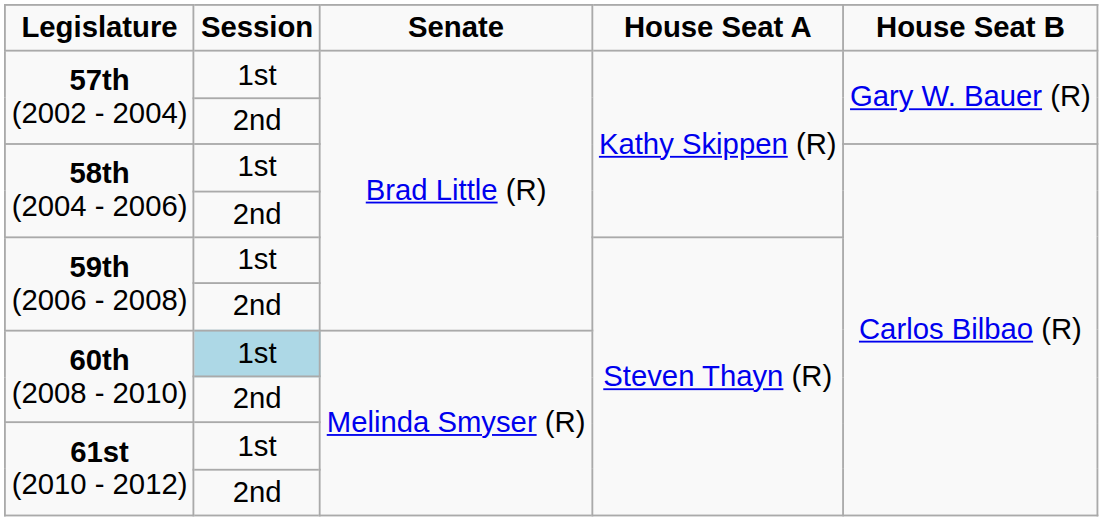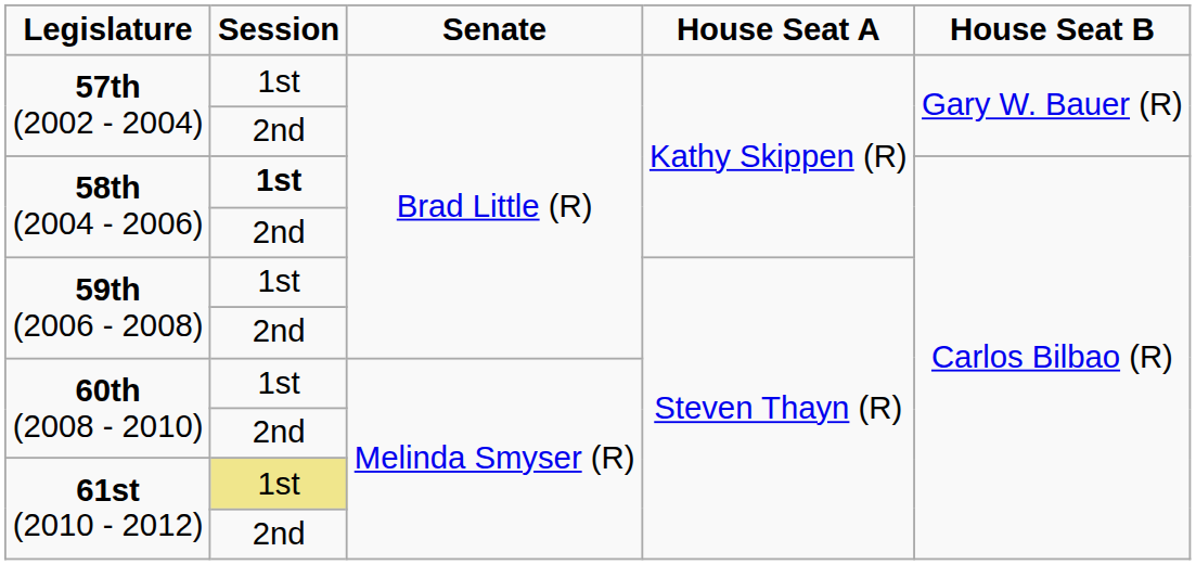58th (2004 - 2006) / 1st | Session: normal -> bold
60th (2008 - 2010) / 1st | Session: lightblue background -> no background
61st (2010 - 2012) / 1st | Session: no background -> khaki background
